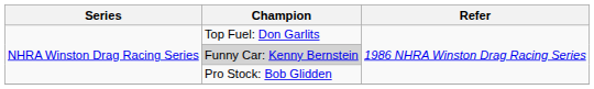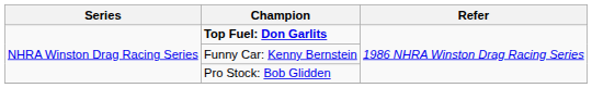Top Fuel: Don Garlits | Champion: normal -> bold
Funny Car: Kenny Bernstein | Champion: lightgrey background -> no background
